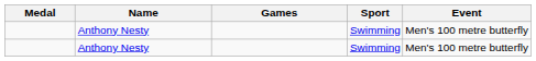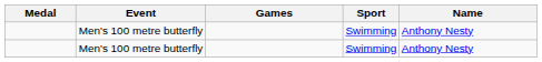columns swapped: Name <-> Event
